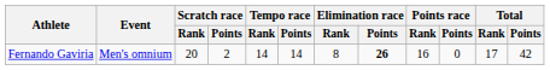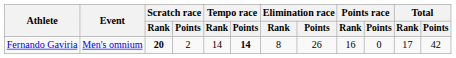Fernando Gaviria | Scratch race / Rank: normal -> bold
Fernando Gaviria | Tempo race / Points: normal -> bold
Fernando Gaviria | Elimination race / Points: bold -> normal
